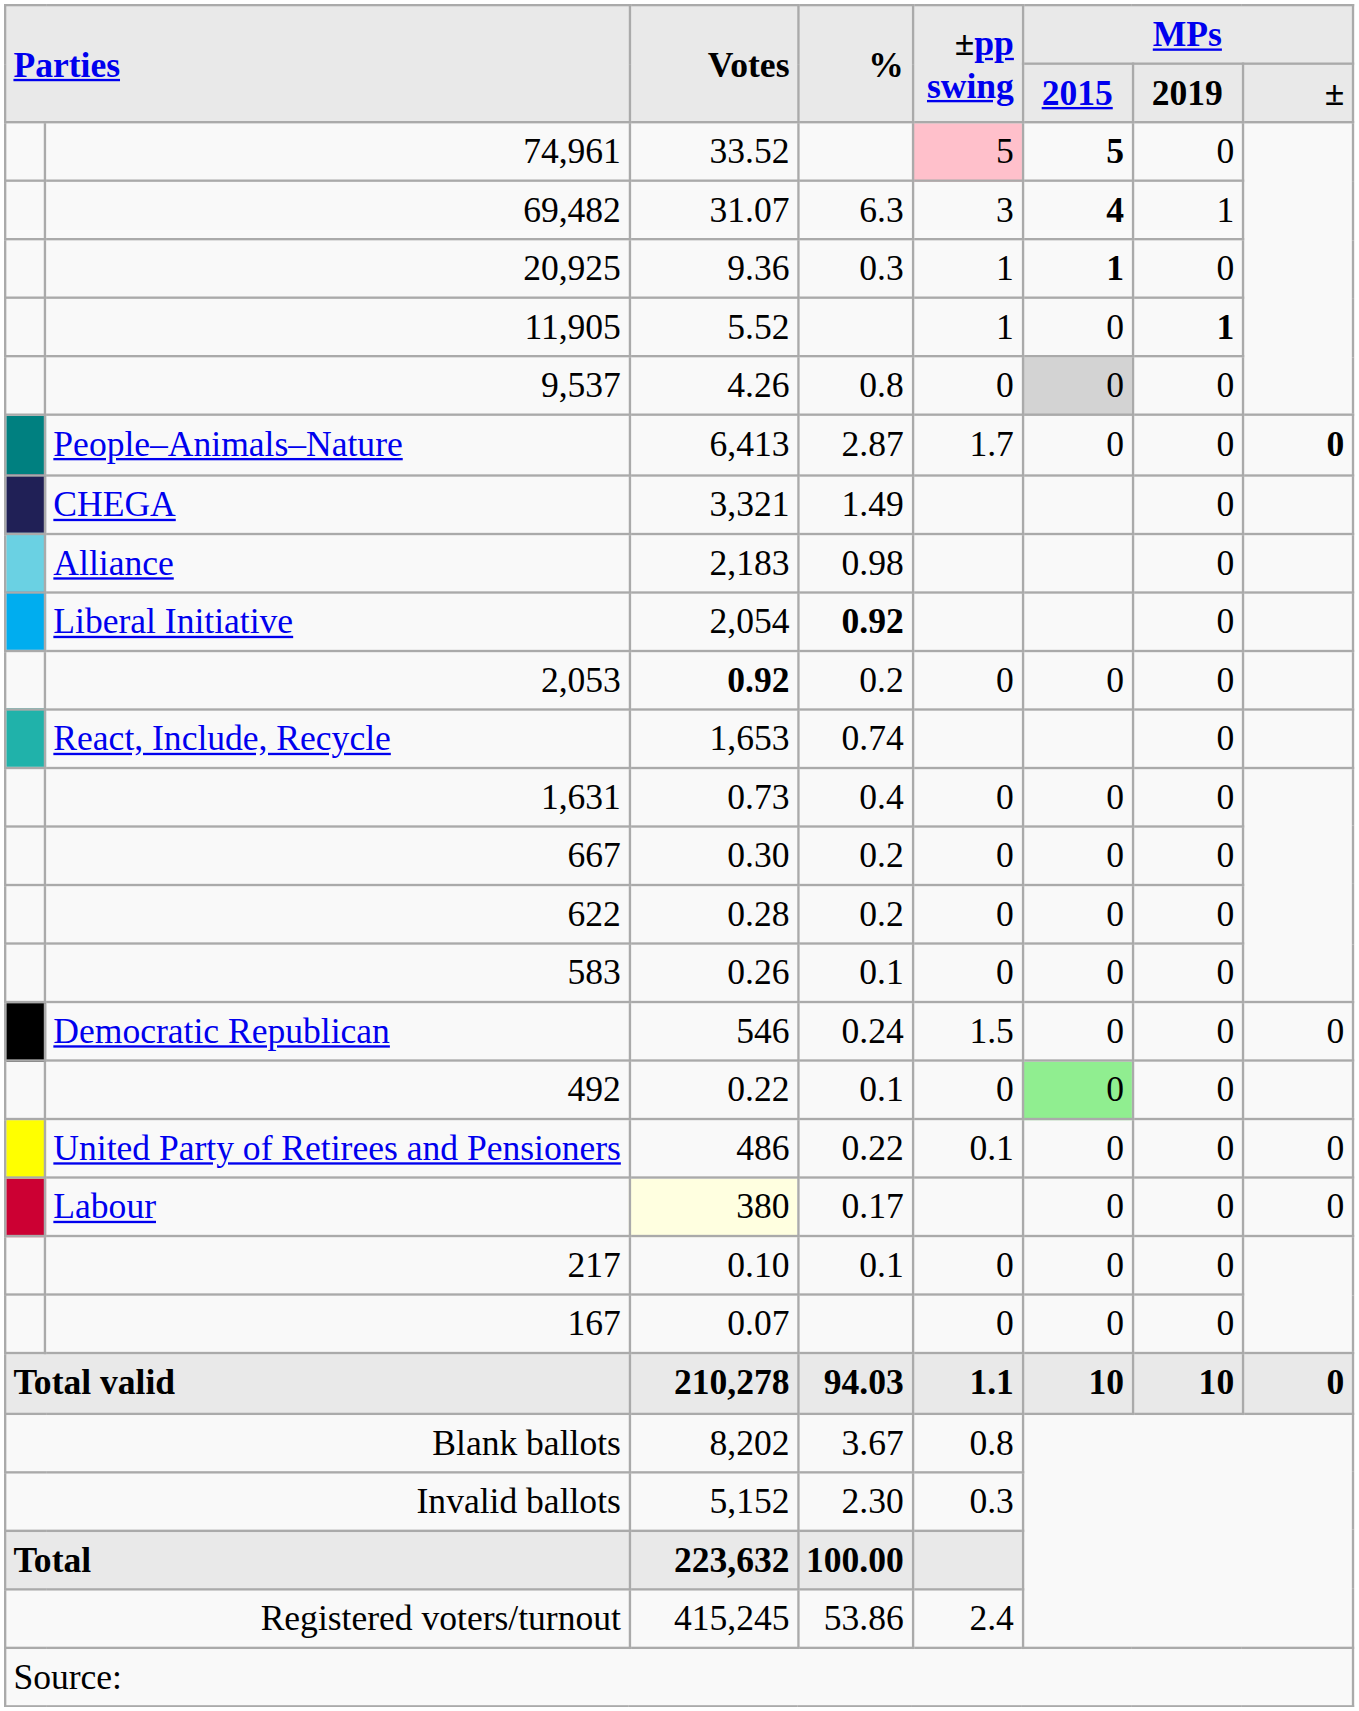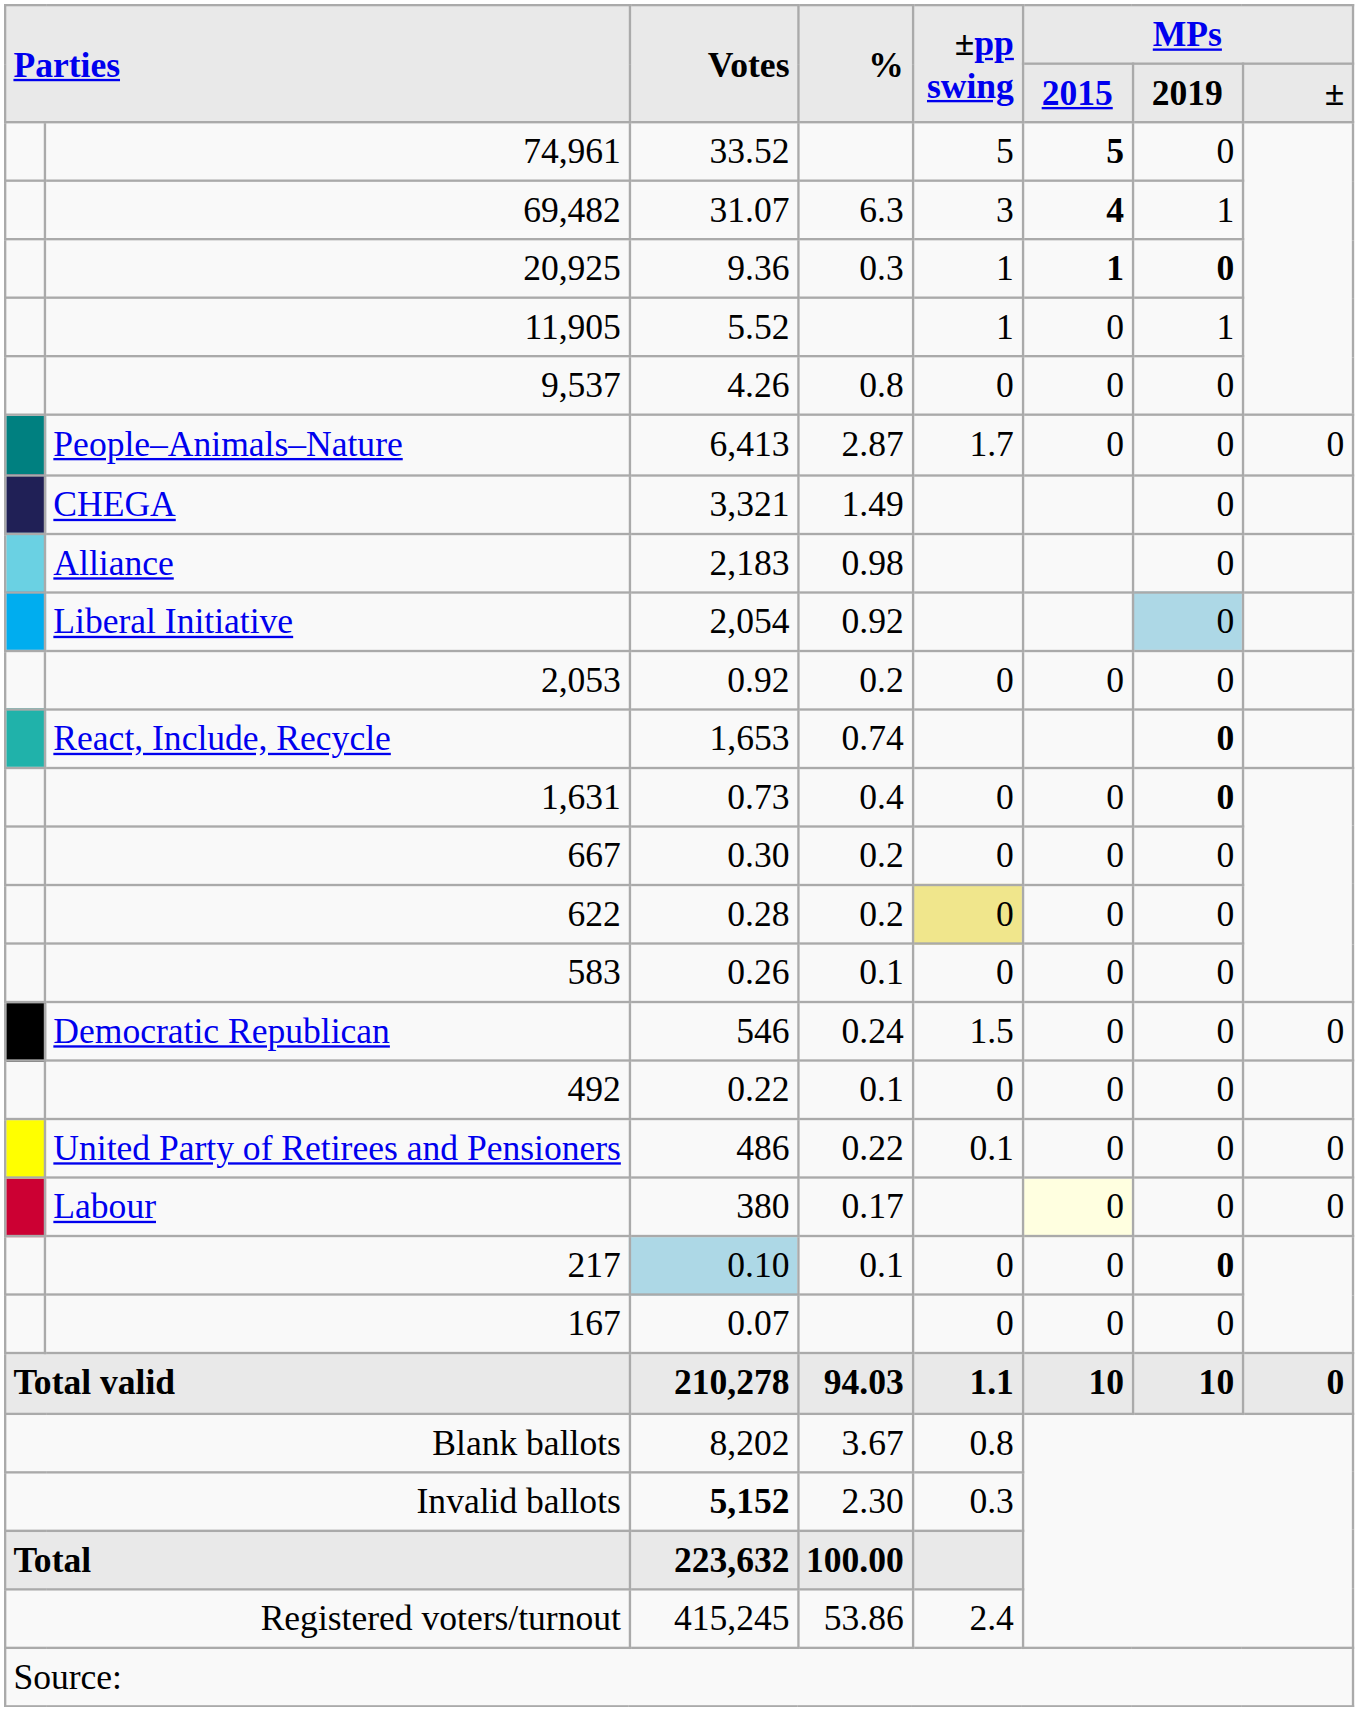74,961 | ±pp swing: pink background -> no background
20,925 | MPs / 2019: normal -> bold
11,905 | MPs / 2019: bold -> normal
9,537 | MPs / 2015: lightgrey background -> no background
People–Animals–Nature | MPs / ±: bold -> normal
Liberal Initiative | %: bold -> normal
Liberal Initiative | MPs / 2019: no background -> lightblue background
2,053 | Votes: bold -> normal
React, Include, Recycle | MPs / 2019: normal -> bold
1,631 | MPs / 2019: normal -> bold
622 | ±pp swing: no background -> khaki background
492 | MPs / 2015: lightgreen background -> no background
Labour | Votes: lightyellow background -> no background
Labour | MPs / 2015: no background -> lightyellow background
217 | Votes: no background -> lightblue background
217 | MPs / 2019: normal -> bold
Invalid ballots | Votes: normal -> bold
